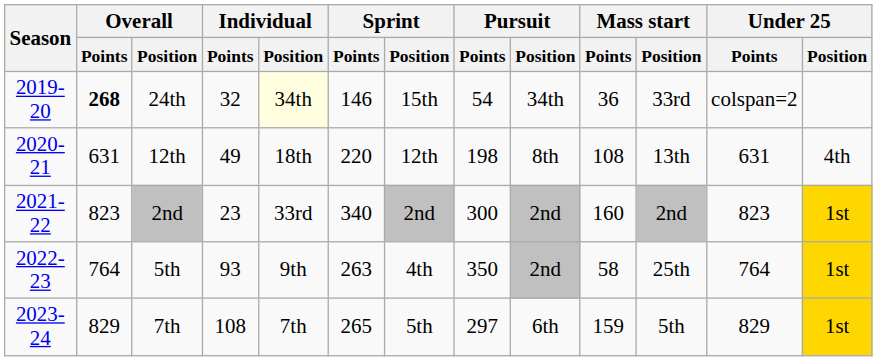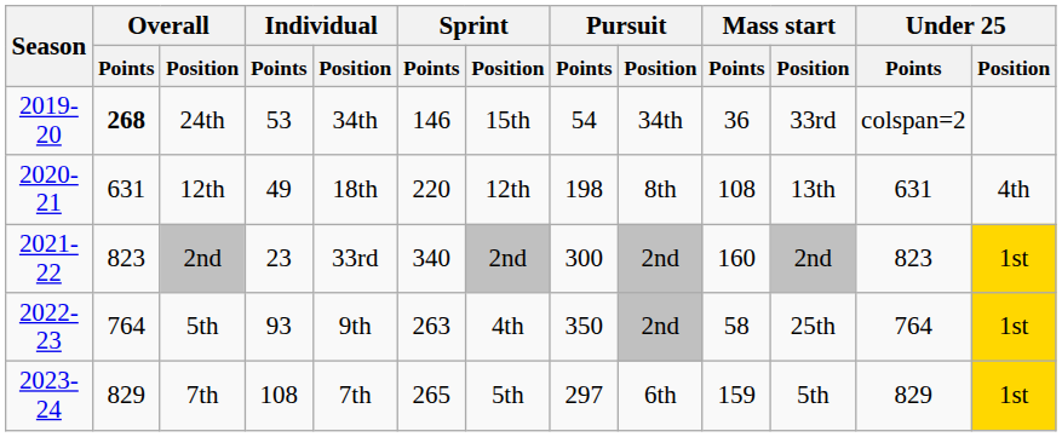24th | Individual / Points: 32 -> 53
24th | Individual / Position: lightyellow background -> no background
